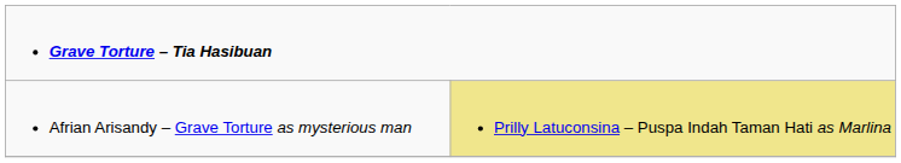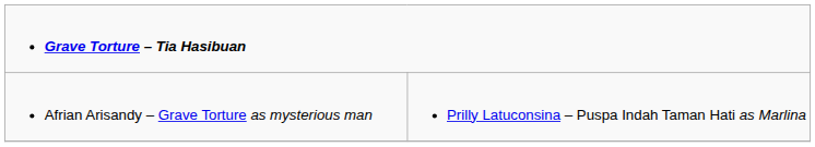Afrian Arisandy – Grave Torture as mysterious man | column 2: khaki background -> no background
